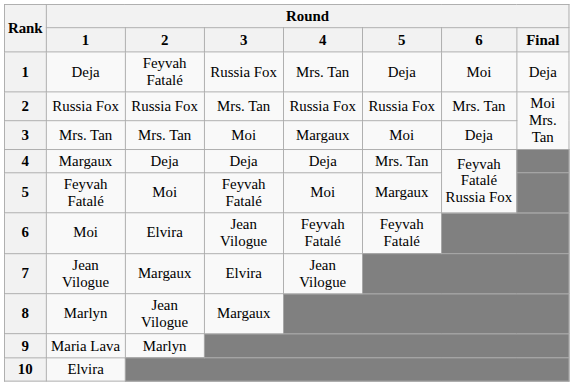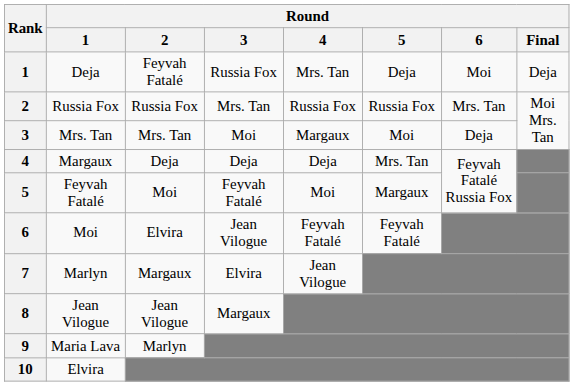7 | Round / 1: Jean Vilogue -> Marlyn
8 | Round / 1: Marlyn -> Jean Vilogue
